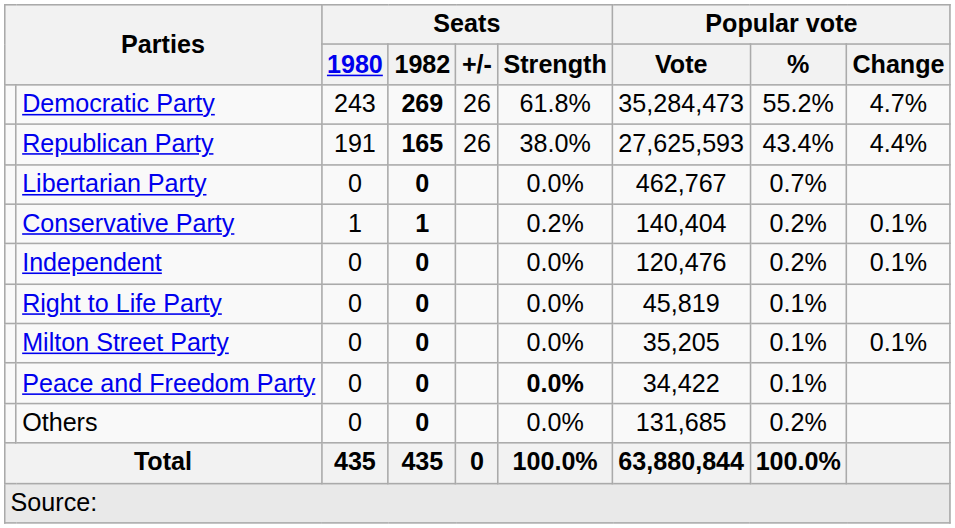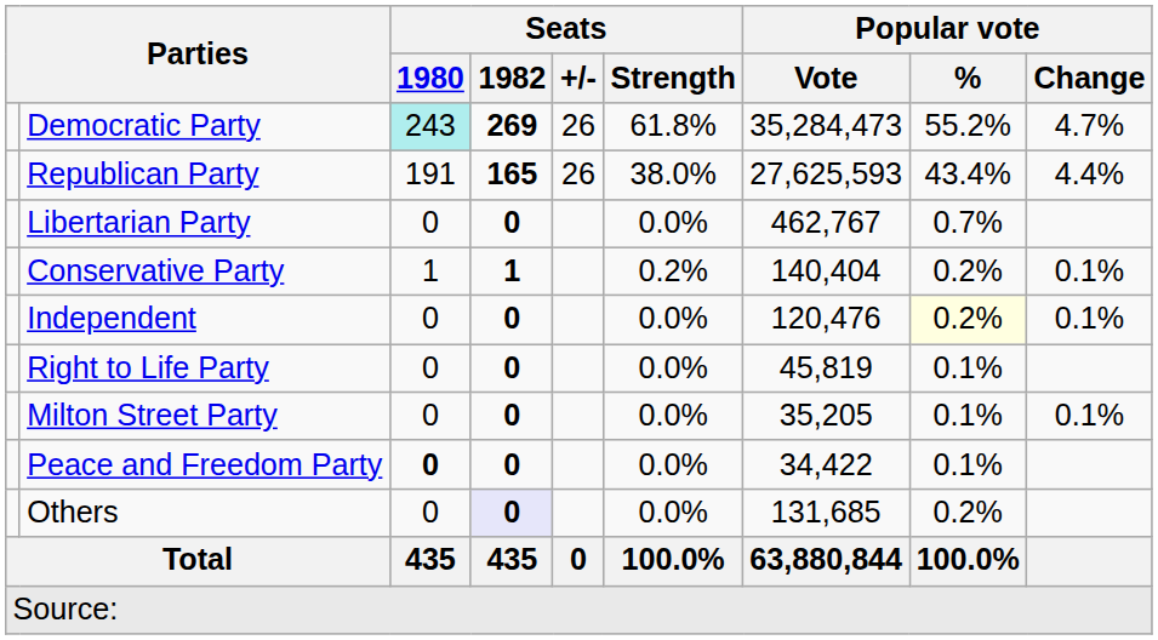Democratic Party | Seats / 1980: no background -> paleturquoise background
Independent | Popular vote / %: no background -> lightyellow background
Peace and Freedom Party | Seats / 1980: normal -> bold
Peace and Freedom Party | Seats / Strength: bold -> normal
Others | Seats / 1982: no background -> lavender background
